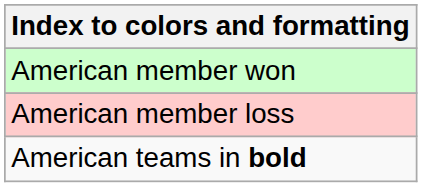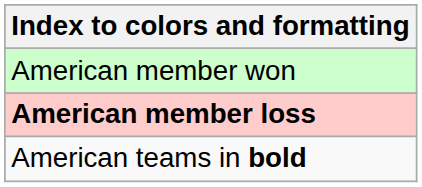row 3 | column 1: normal -> bold
